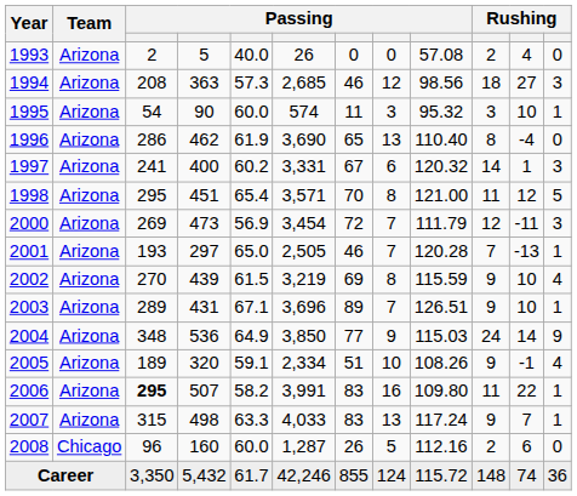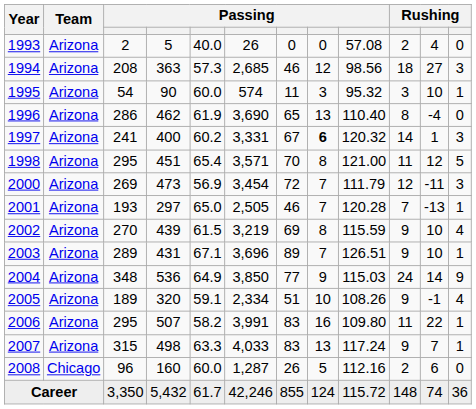1997 | column 8: normal -> bold
2006 | column 3: bold -> normal
